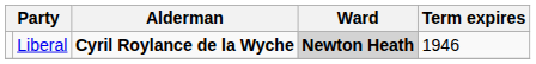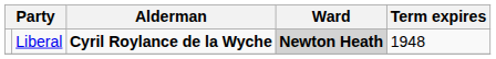Liberal | Term expires: 1946 -> 1948
